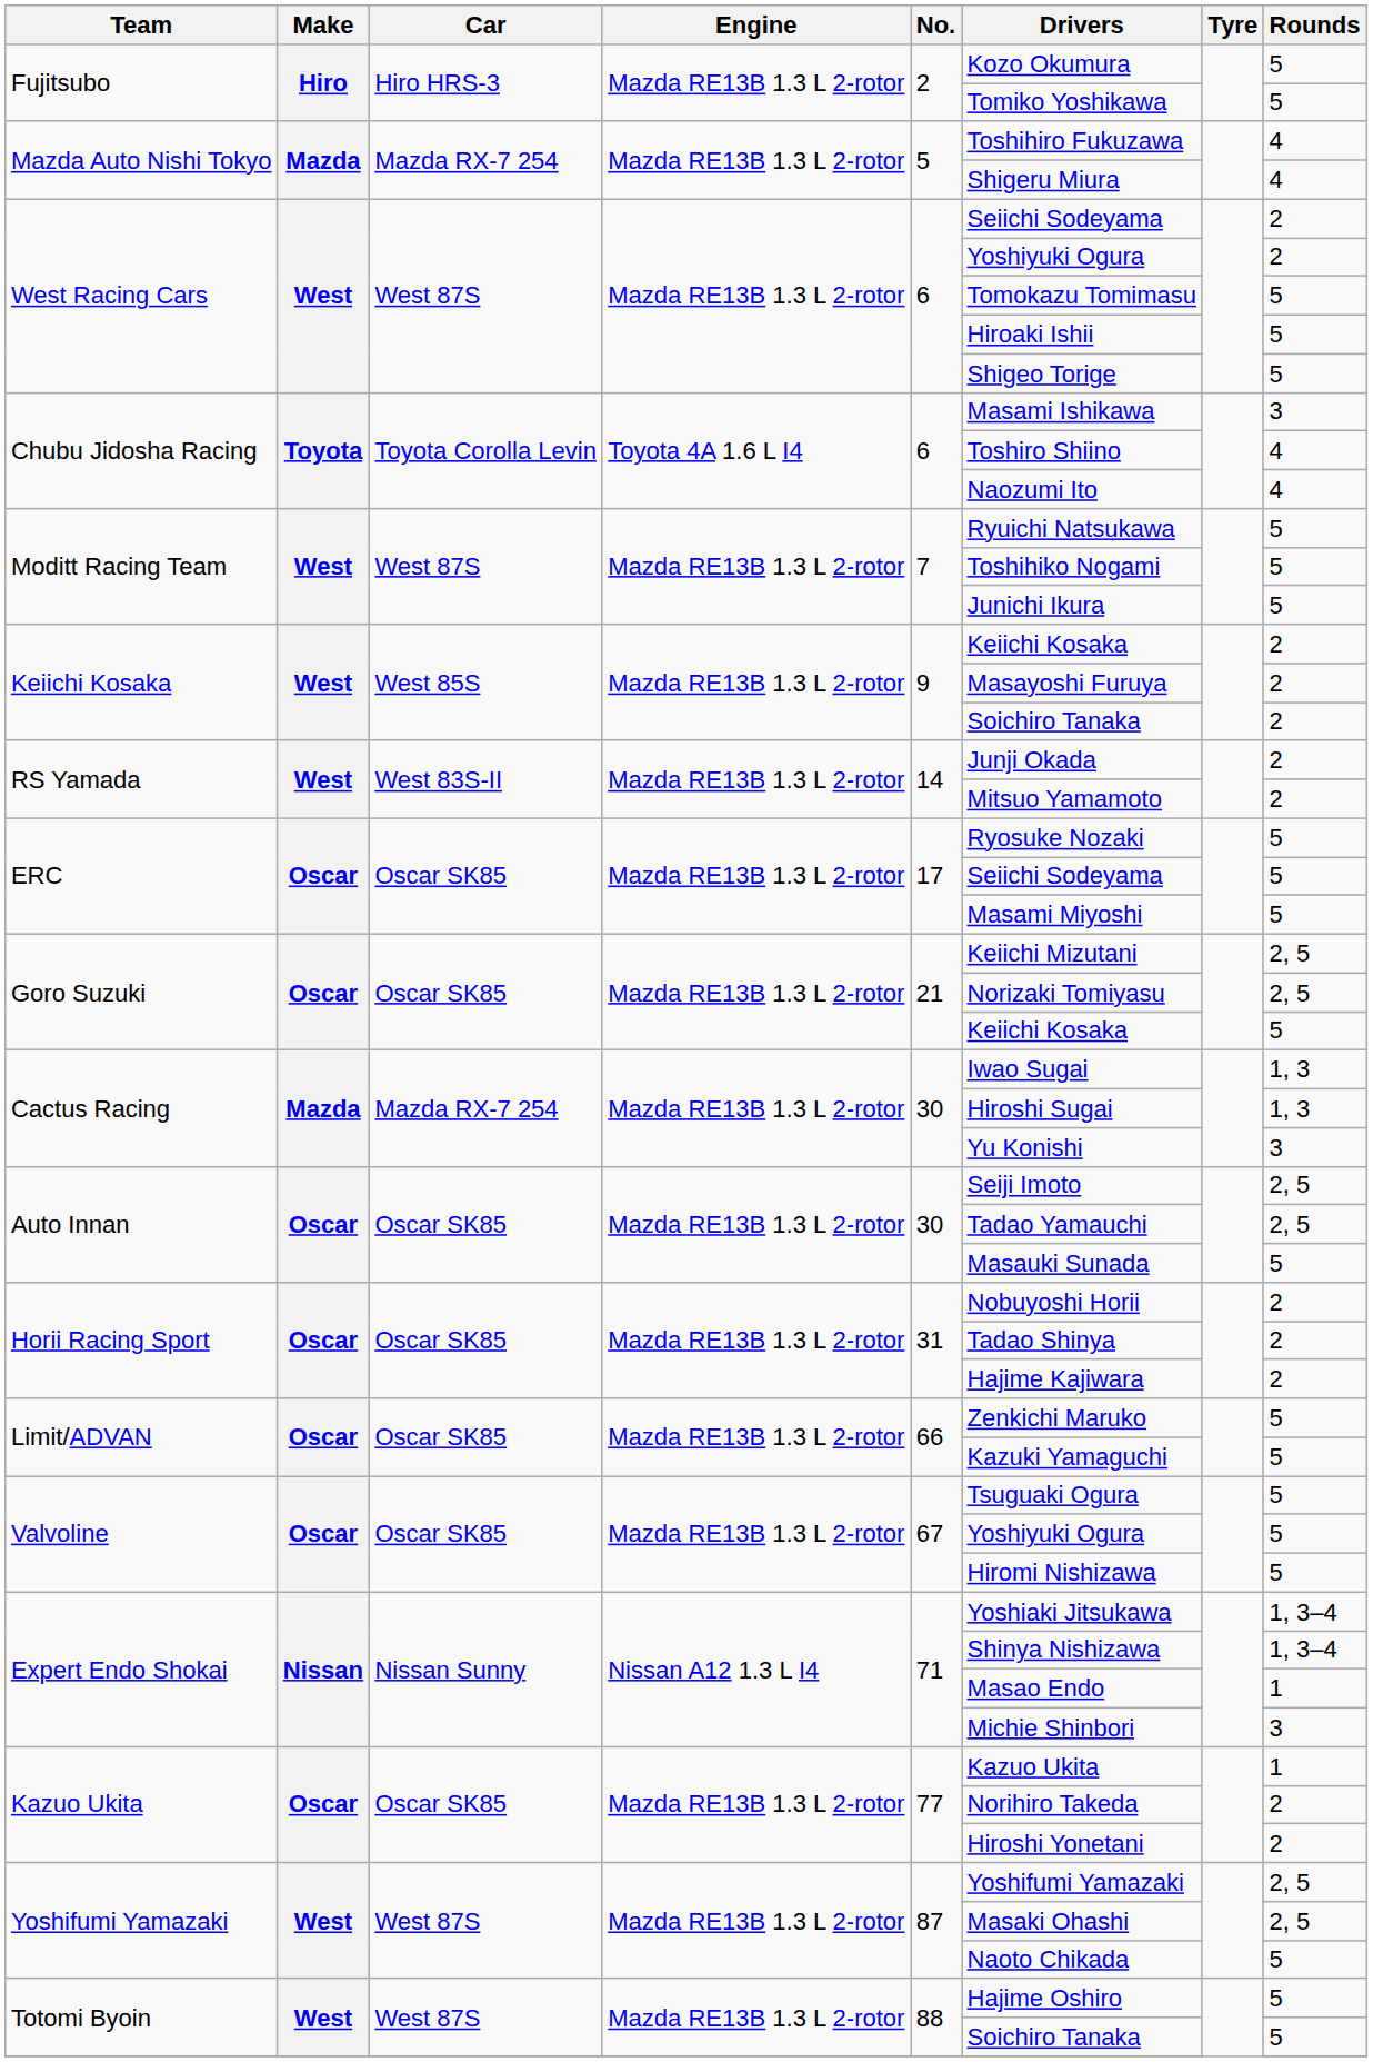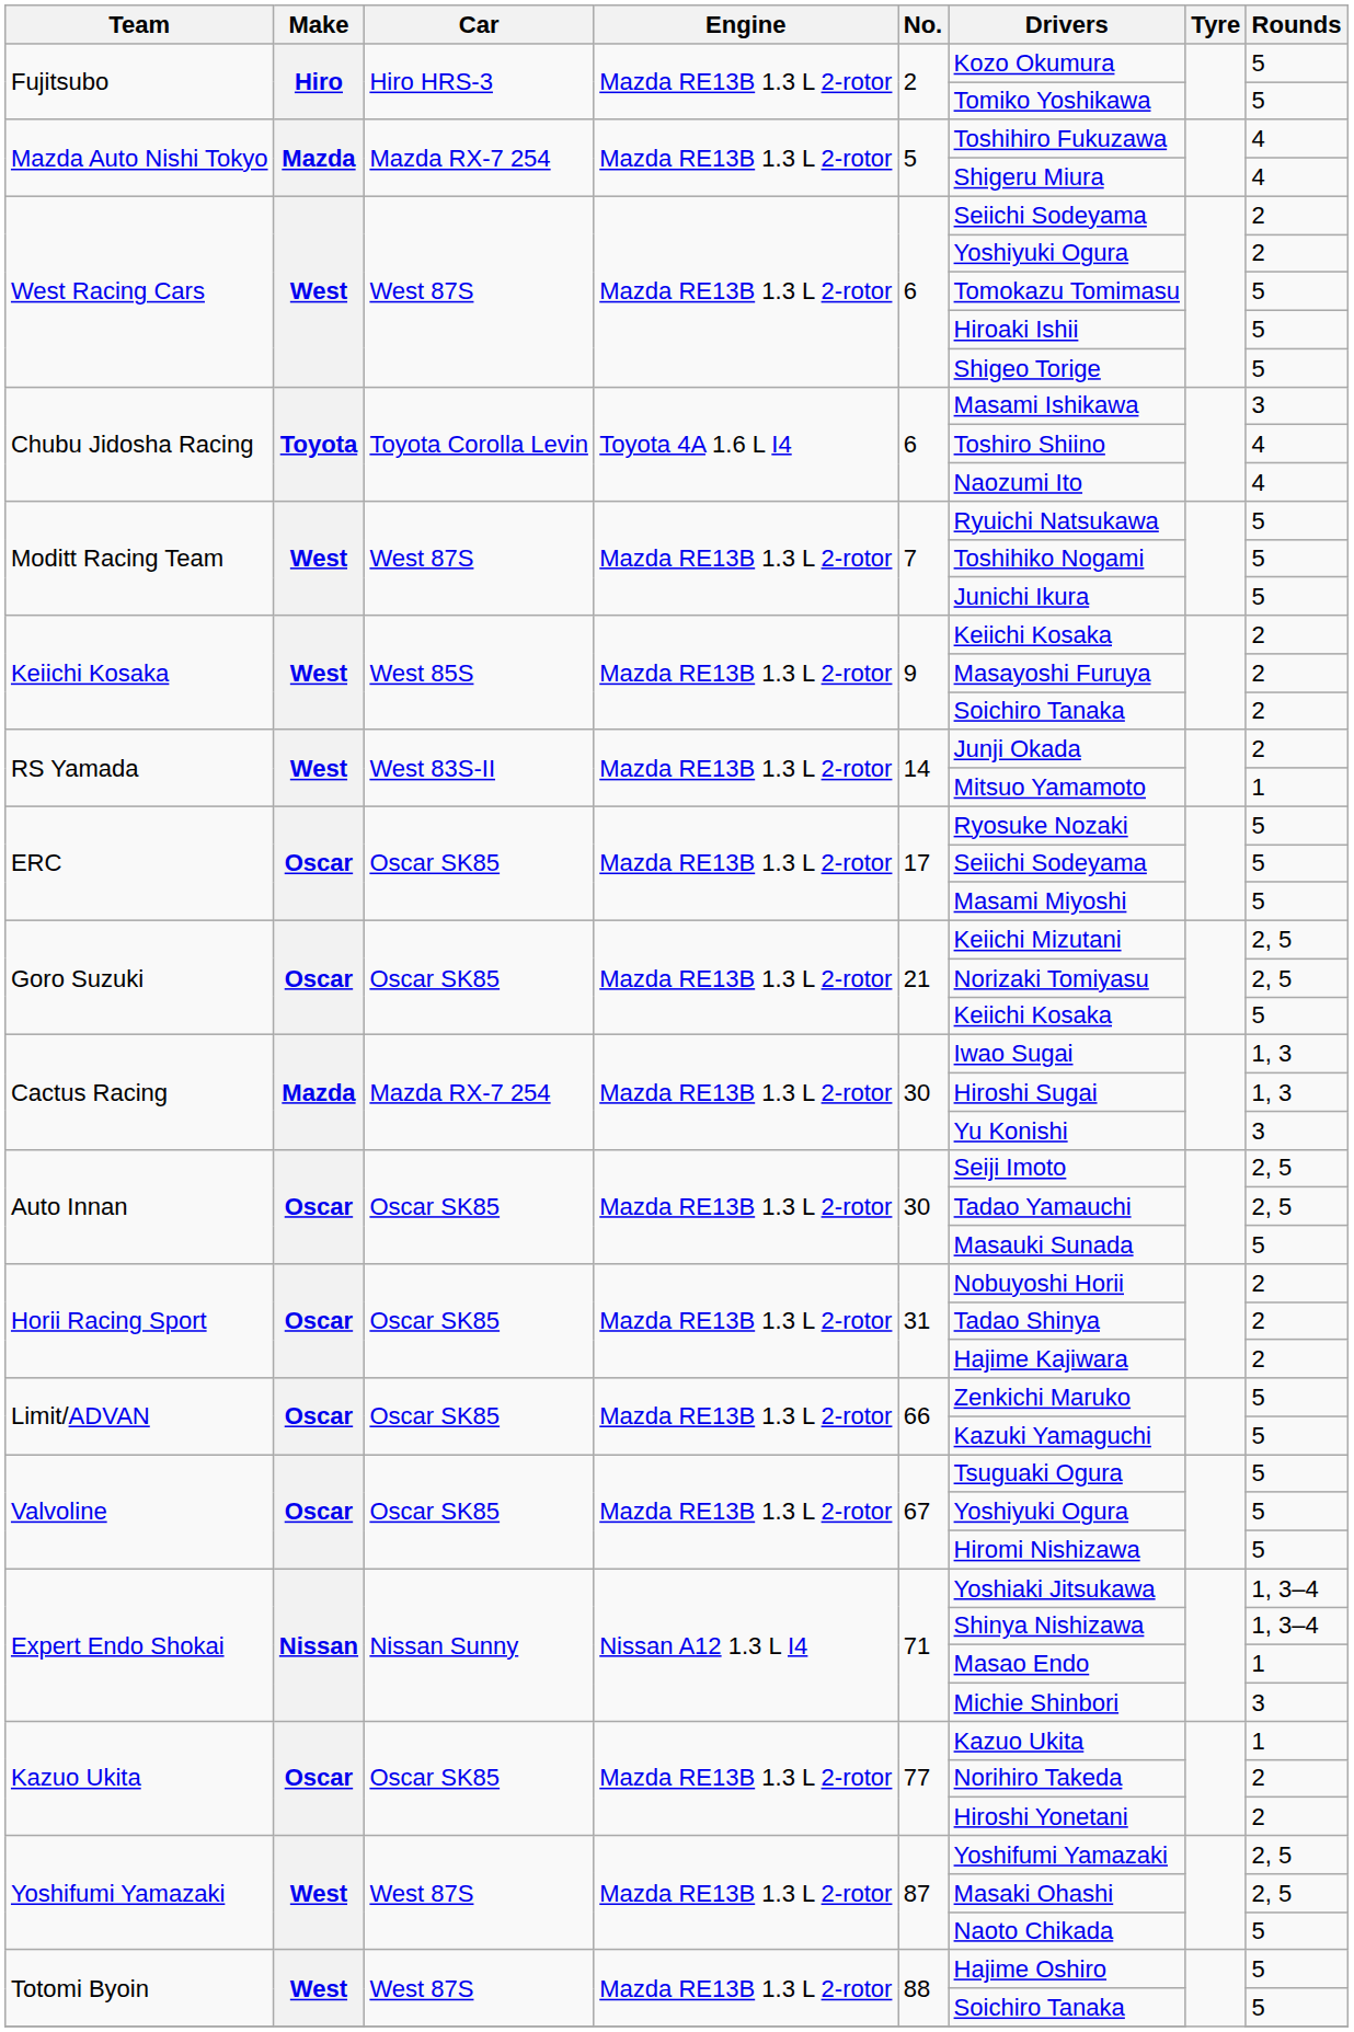row 21 | Rounds: 2 -> 1
